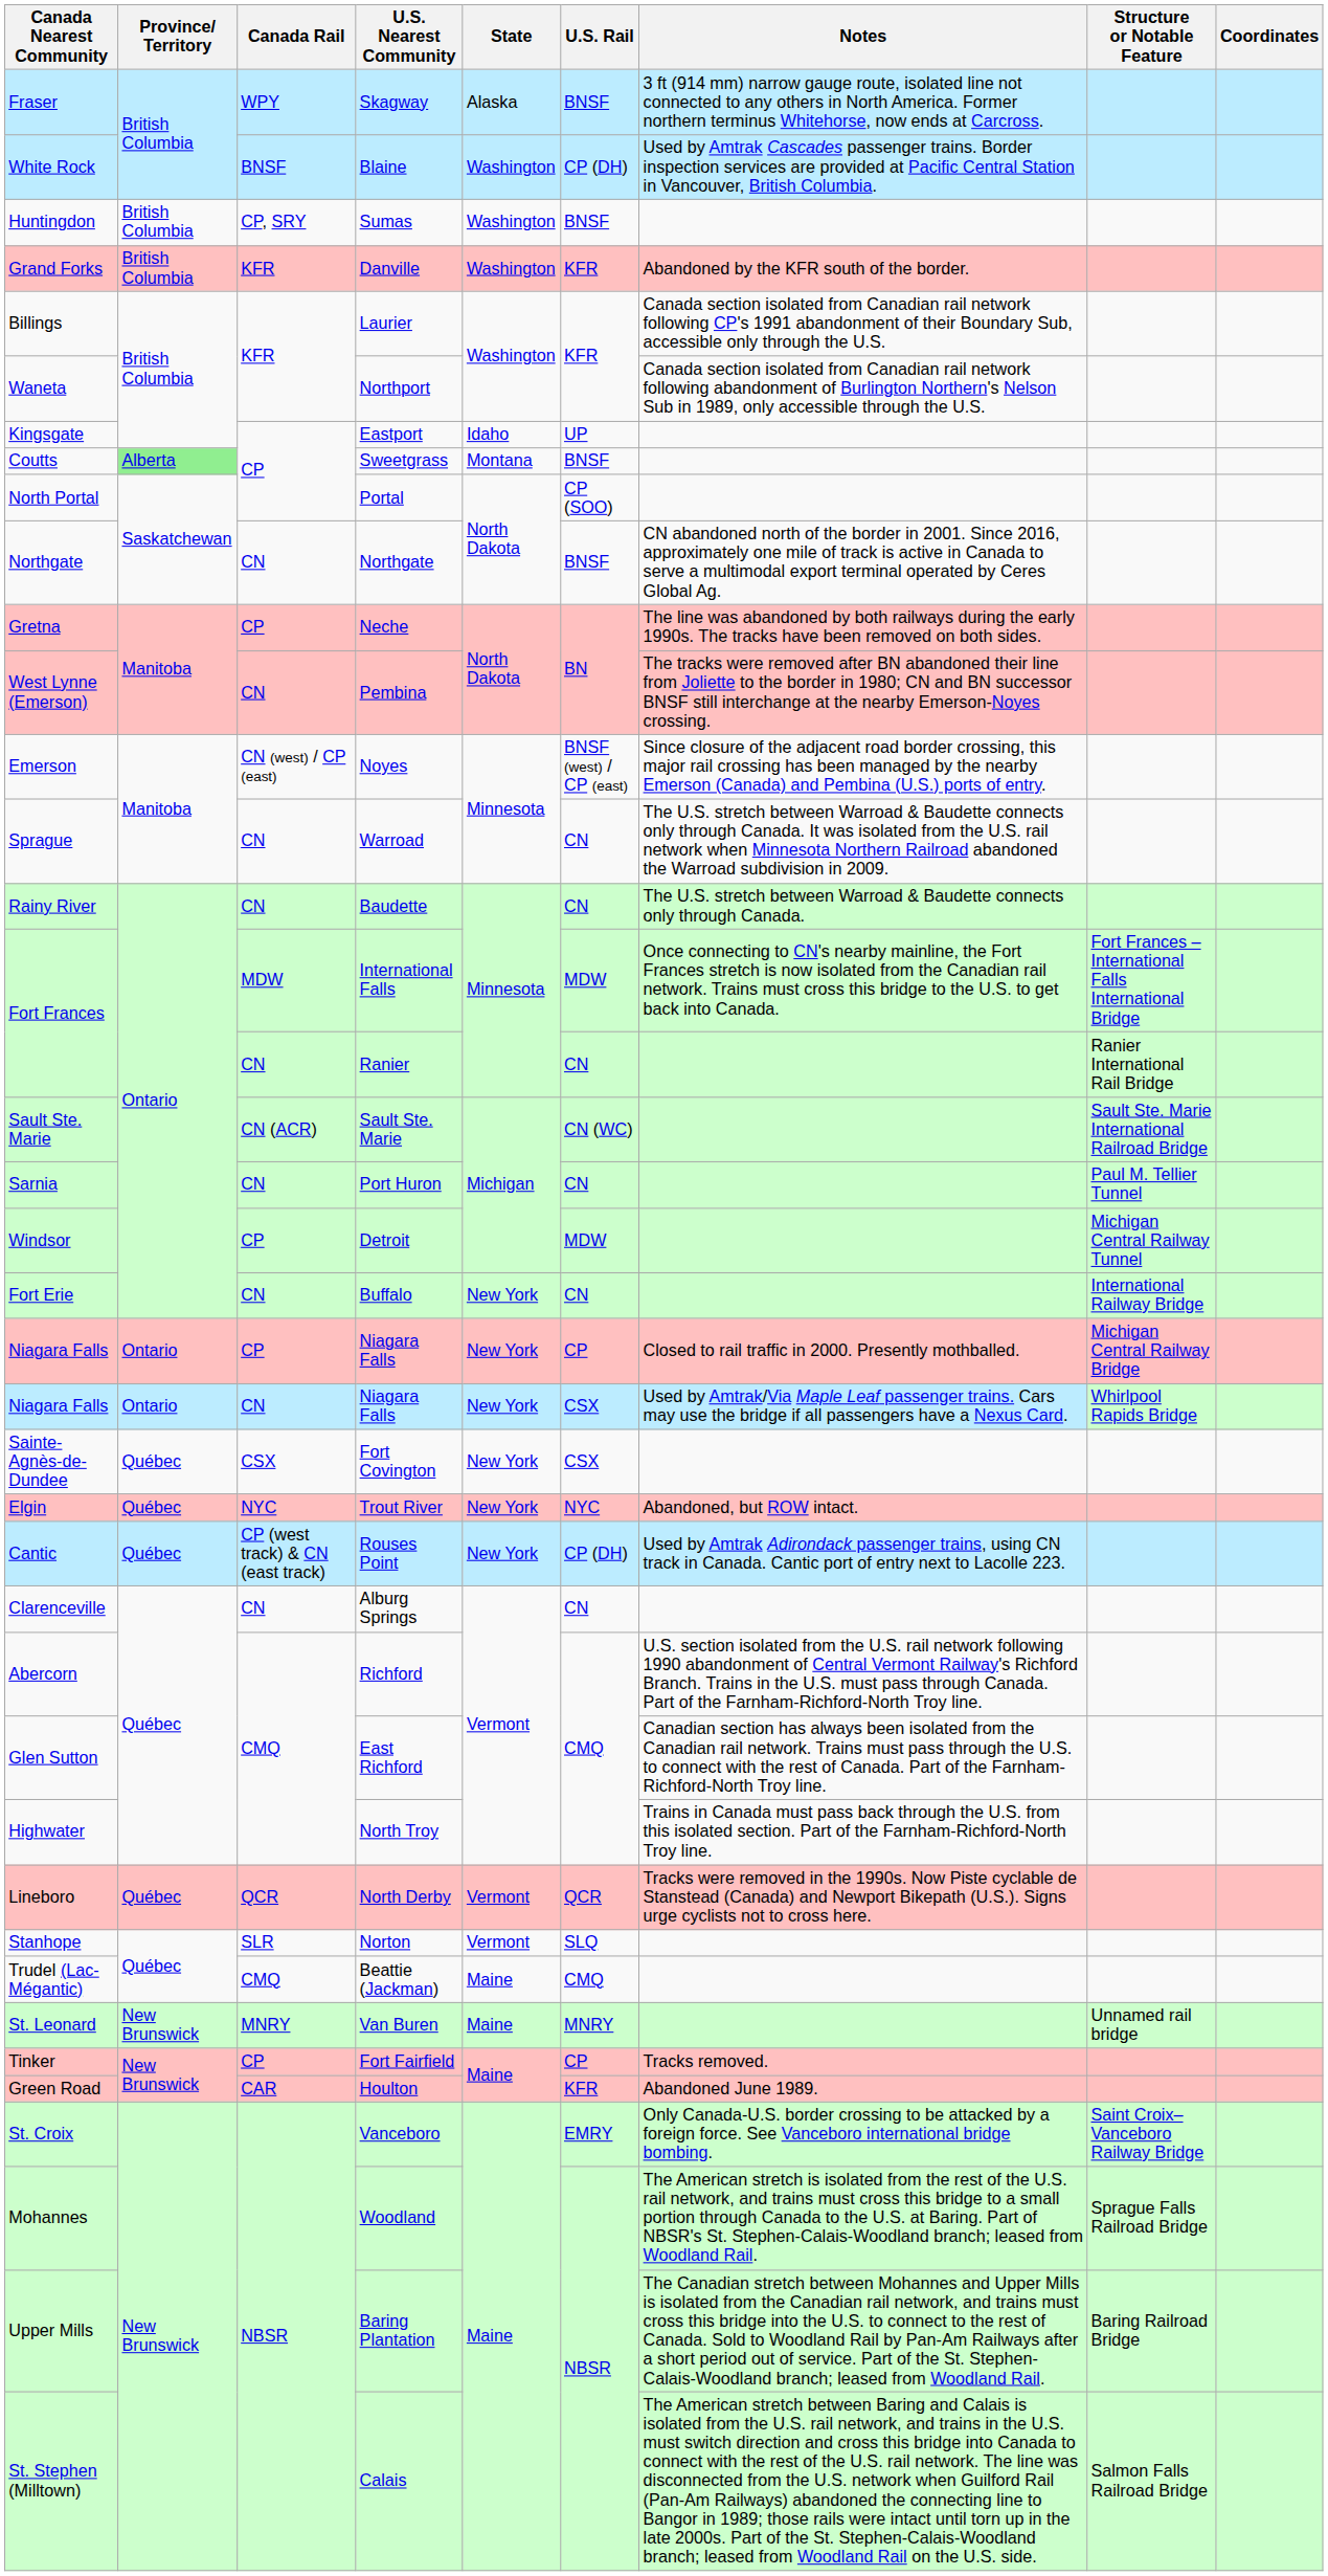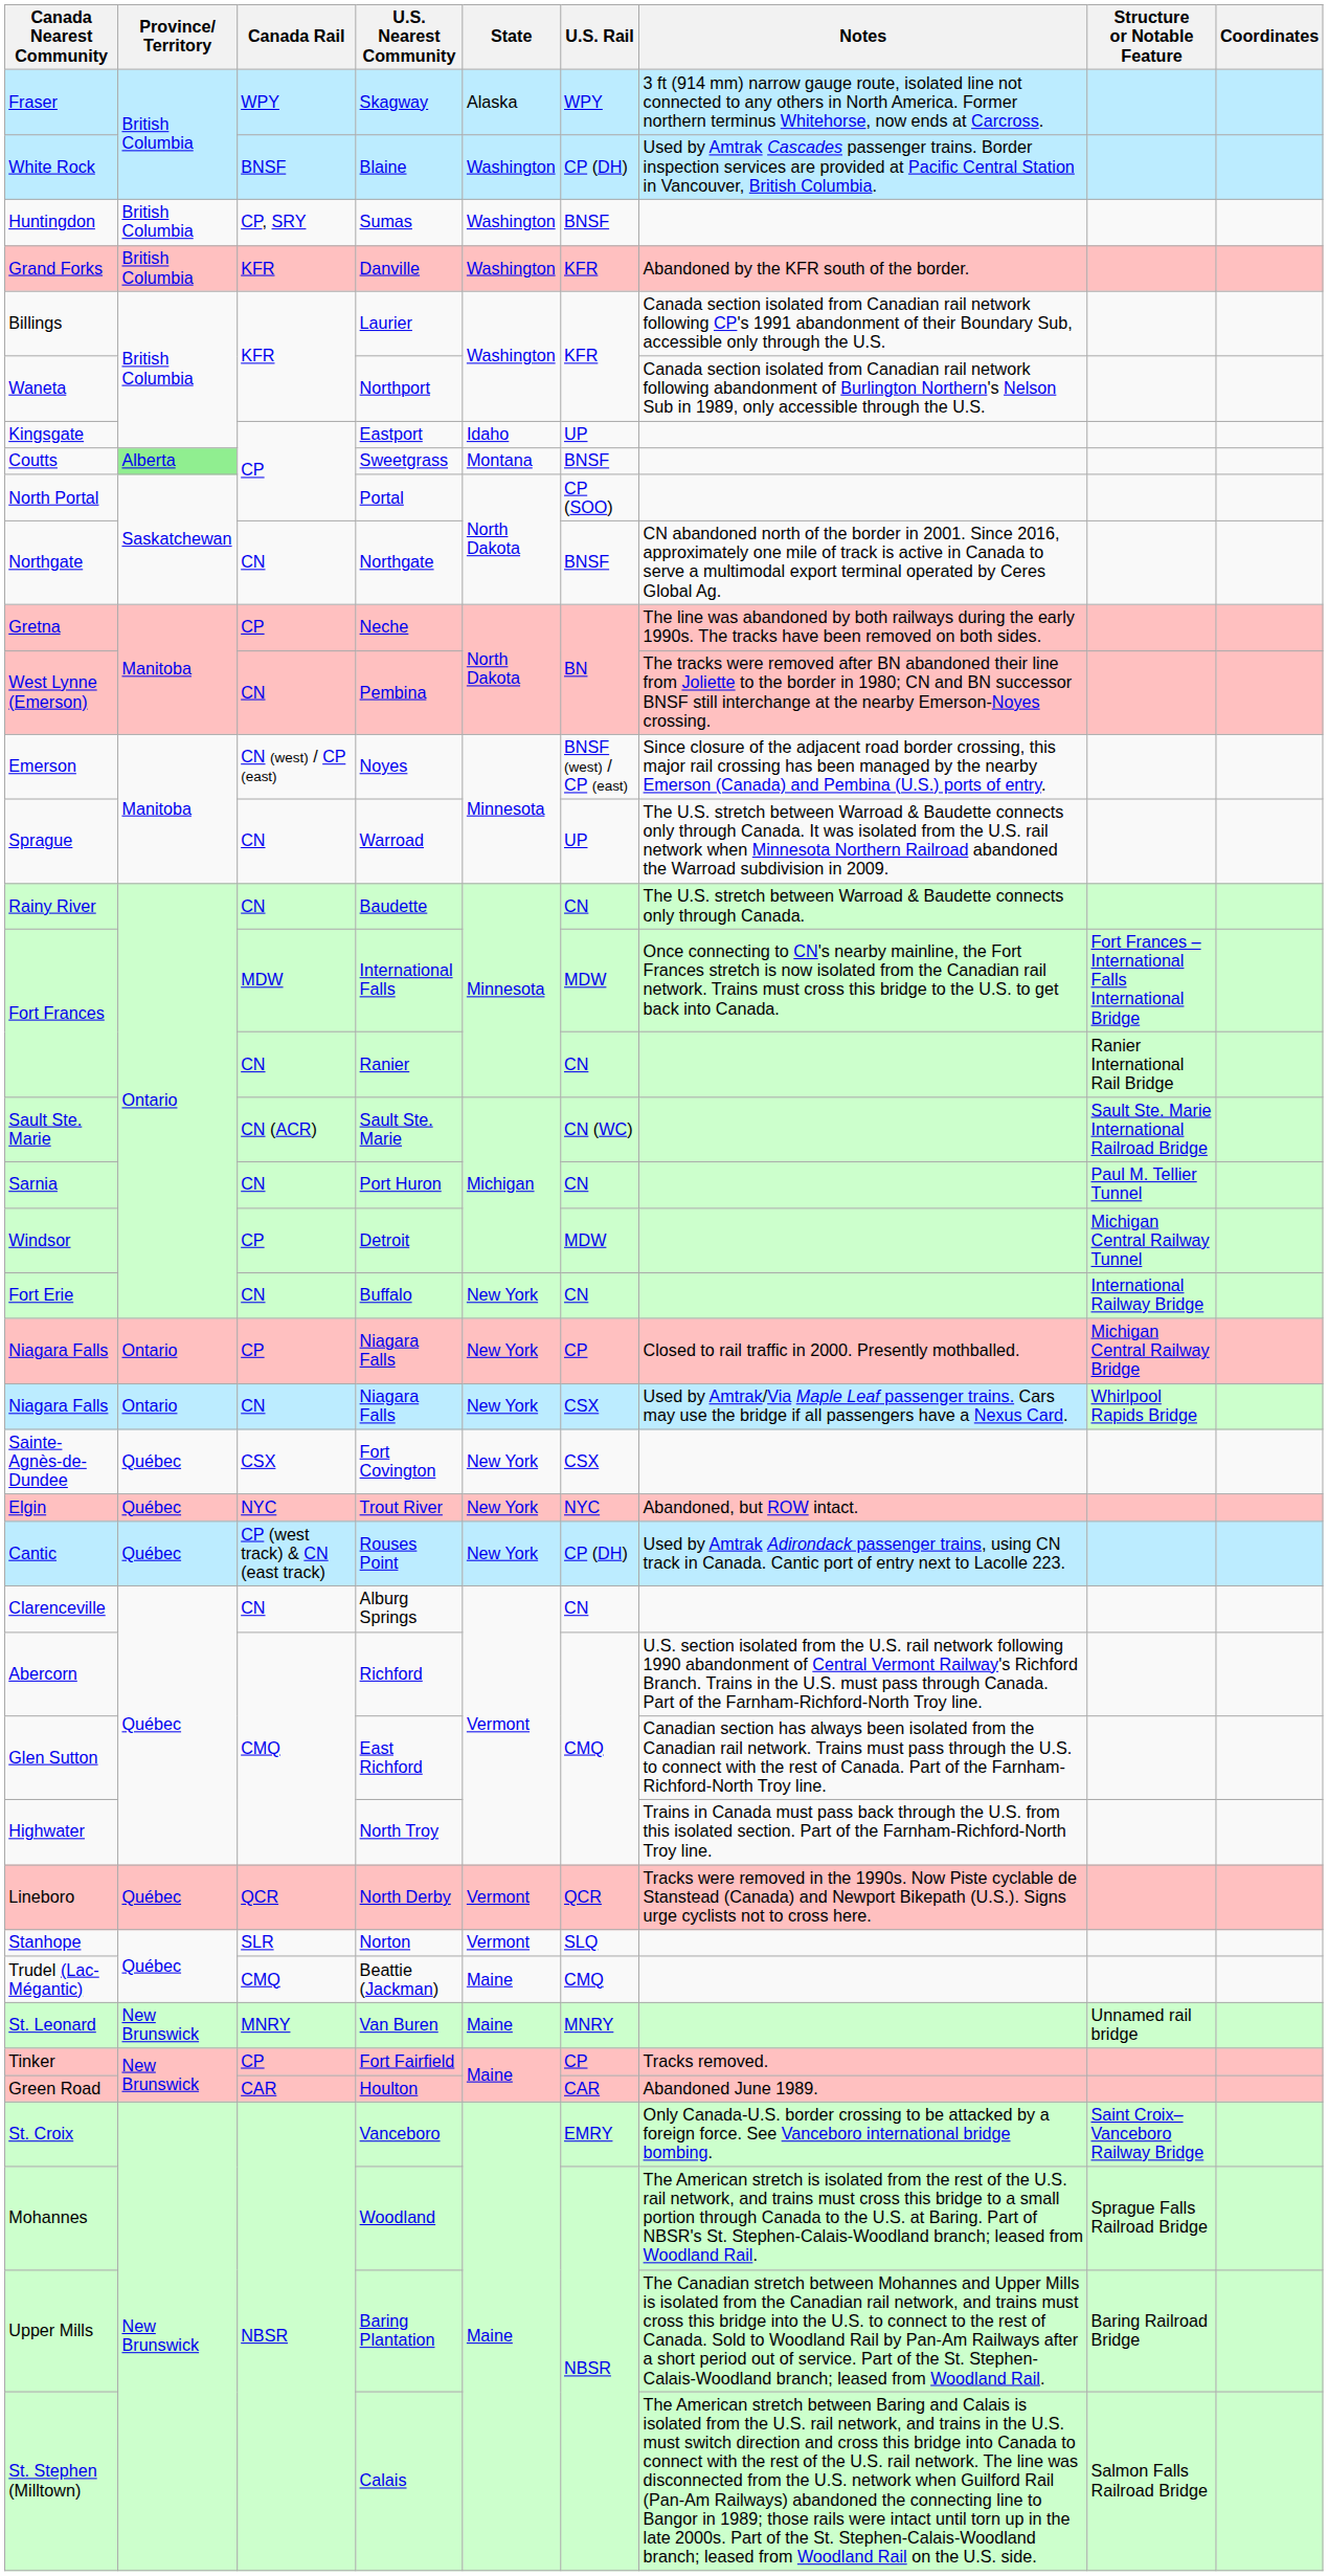Skagway | U.S. Rail: BNSF -> WPY
Warroad | U.S. Rail: CN -> UP
Houlton | U.S. Rail: KFR -> CAR
